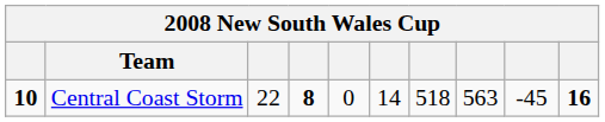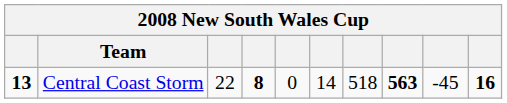Central Coast Storm | column 1: 10 -> 13
Central Coast Storm | column 8: normal -> bold
